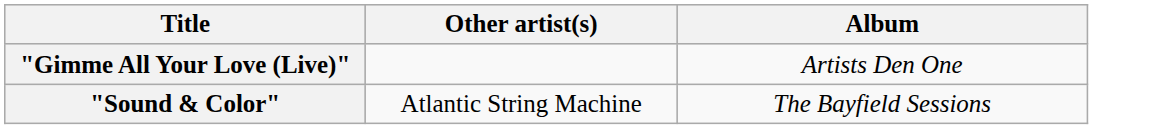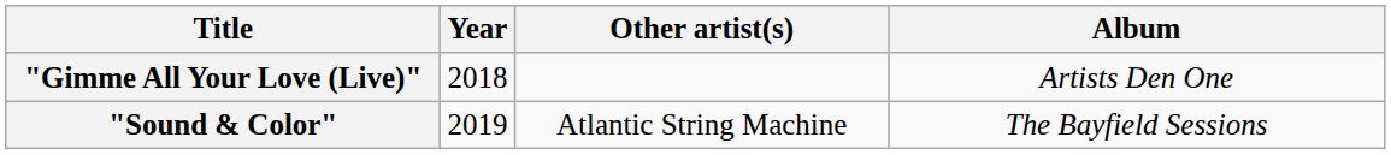+ column: Year | 2018 | 2019
